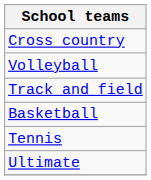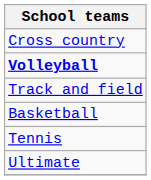row 3 | column 1: normal -> bold
